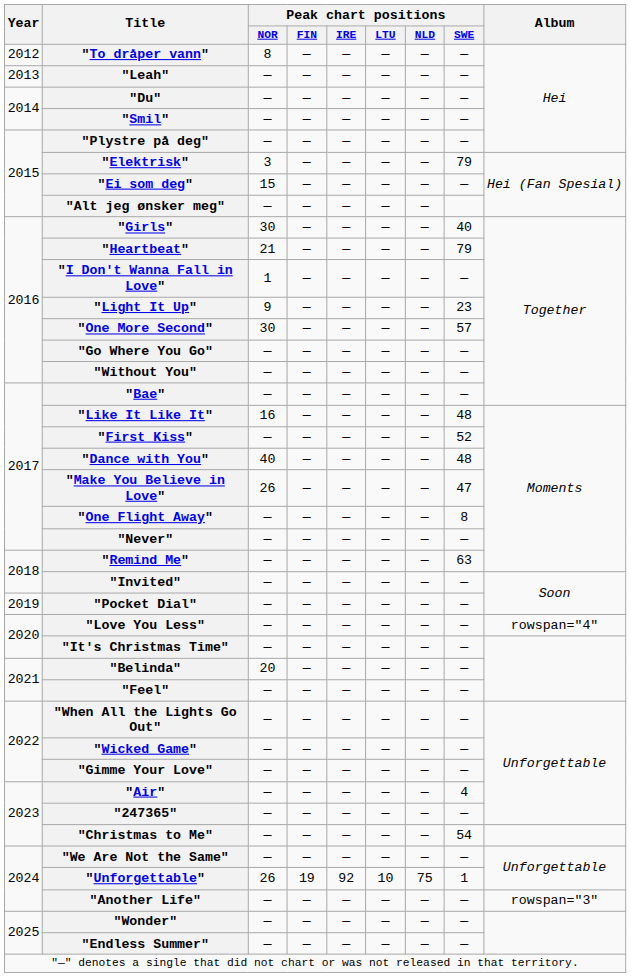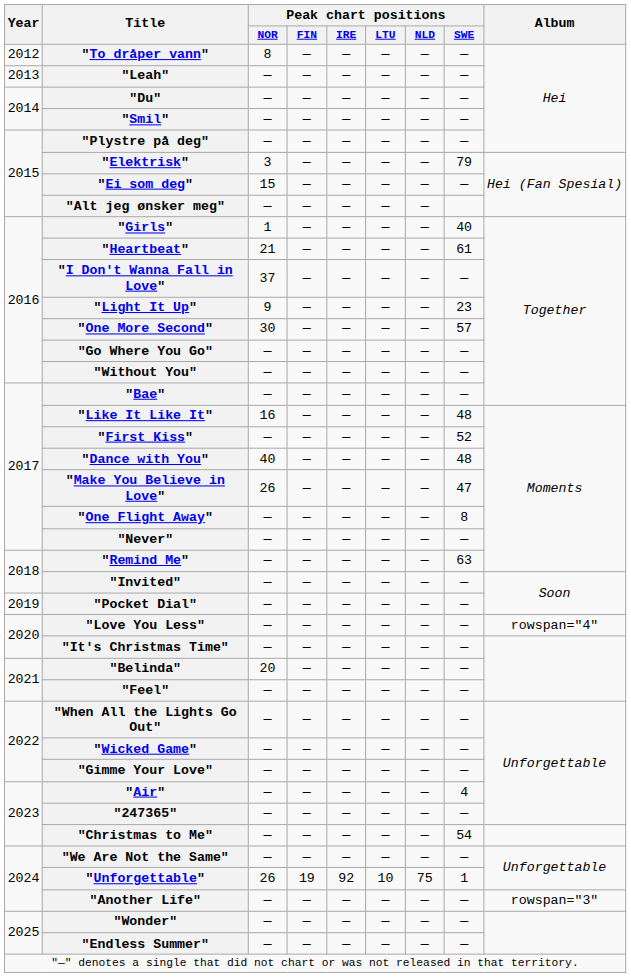"Girls" | Peak chart positions / NOR: 30 -> 1
"Heartbeat" | Peak chart positions / SWE: 79 -> 61
"I Don't Wanna Fall in Love" | Peak chart positions / NOR: 1 -> 37
